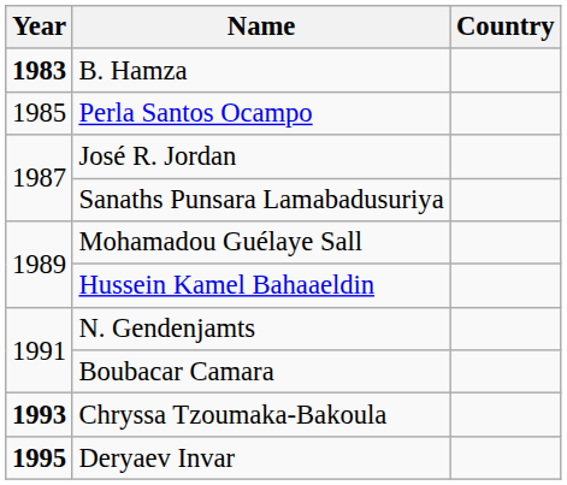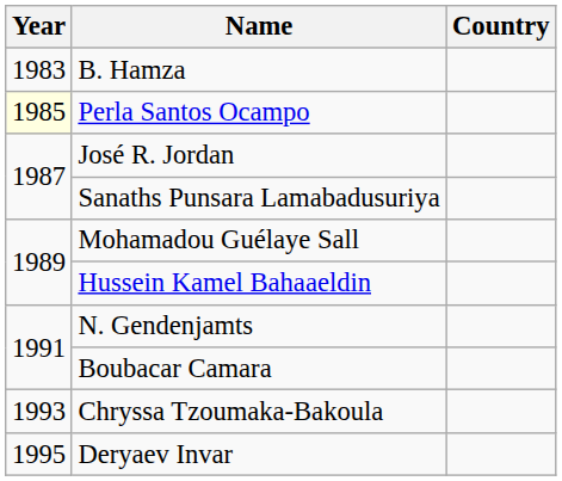B. Hamza | Year: bold -> normal
Perla Santos Ocampo | Year: no background -> lightyellow background
Chryssa Tzoumaka-Bakoula | Year: bold -> normal
Deryaev Invar | Year: bold -> normal
